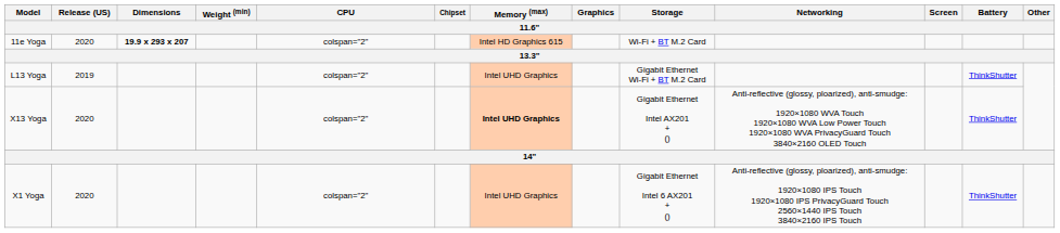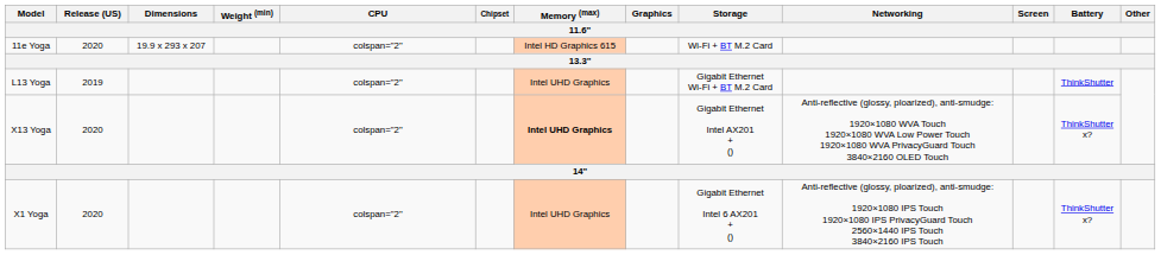11e Yoga | Dimensions: bold -> normal
X13 Yoga | Battery: ThinkShutter -> ThinkShutter x?
X1 Yoga | Battery: ThinkShutter -> ThinkShutter x?
